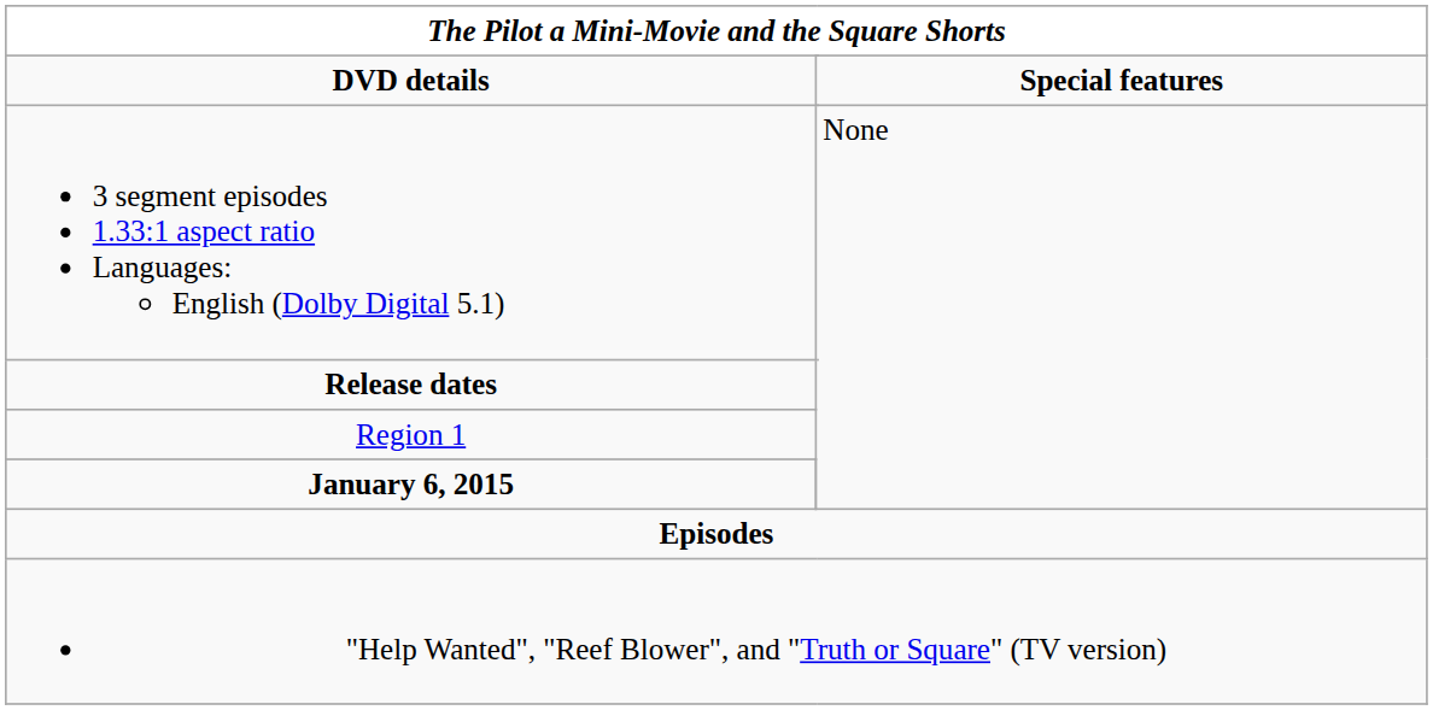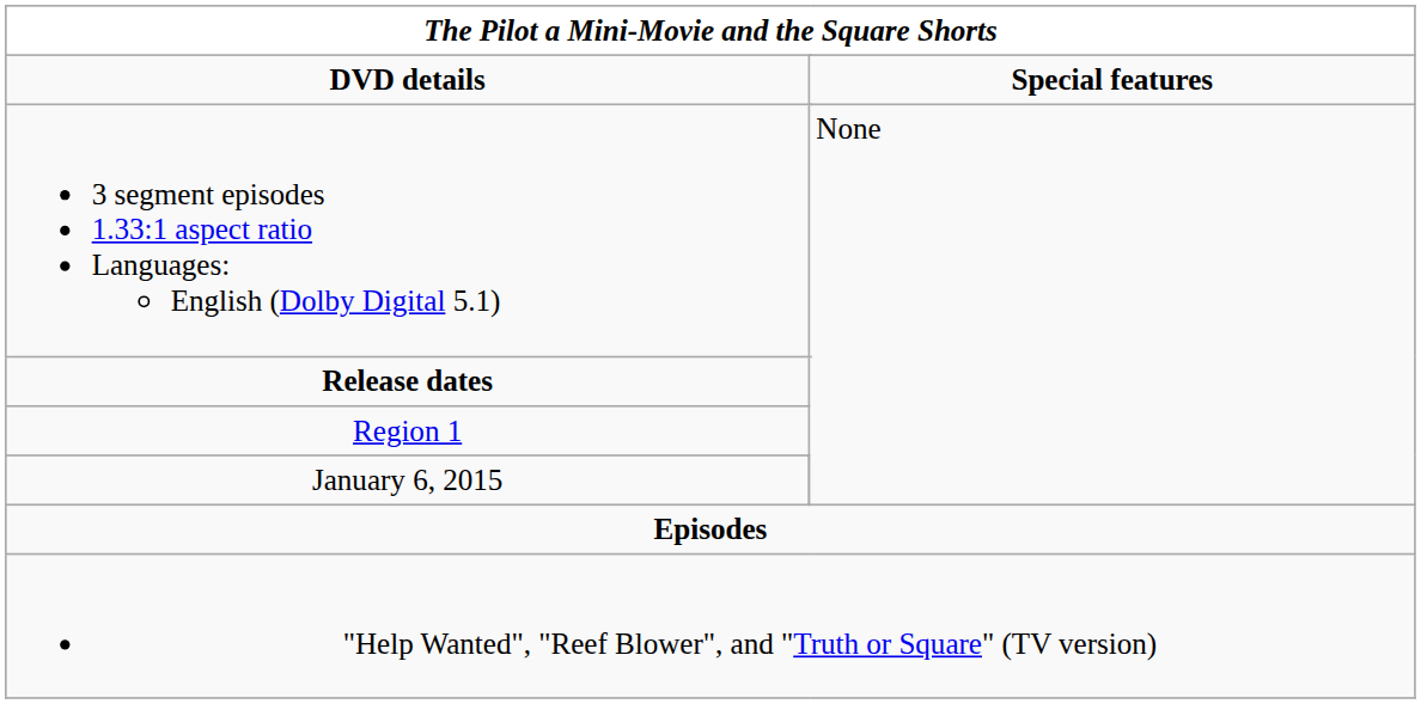January 6, 2015 | column 1: bold -> normal
